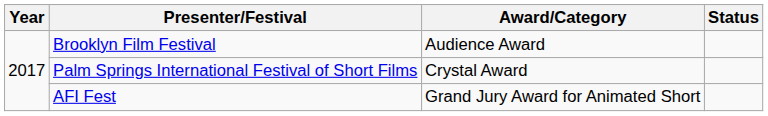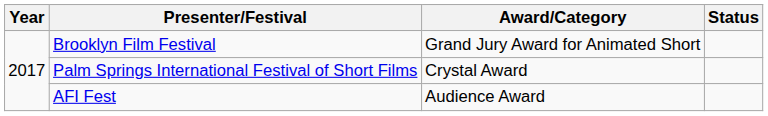Brooklyn Film Festival | Award/Category: Audience Award -> Grand Jury Award for Animated Short
AFI Fest | Award/Category: Grand Jury Award for Animated Short -> Audience Award
